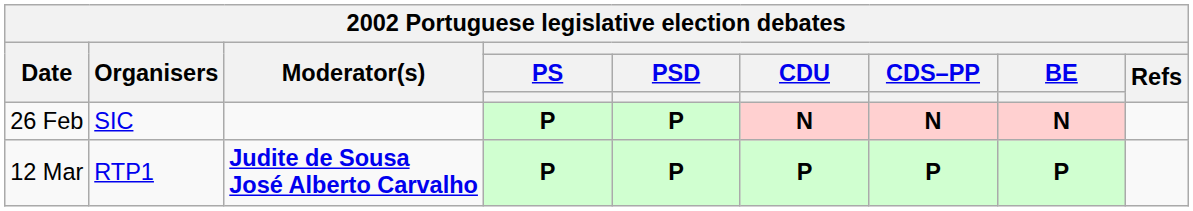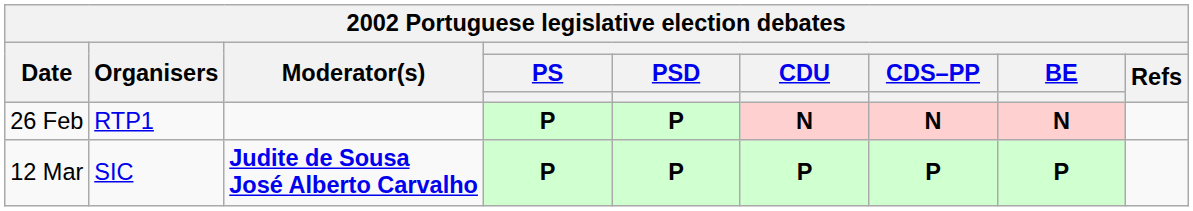26 Feb | 2002 Portuguese legislative election debates / Organisers: SIC -> RTP1
12 Mar | 2002 Portuguese legislative election debates / Organisers: RTP1 -> SIC
